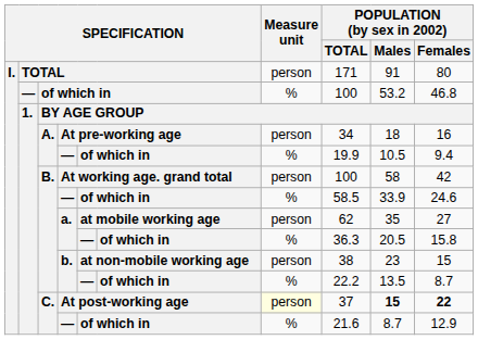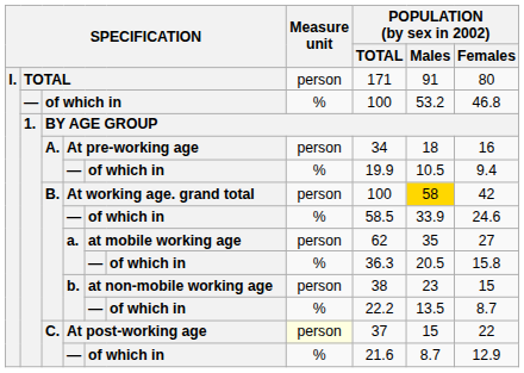At working age. grand total | POPULATION (by sex in 2002) / Males: no background -> gold background
At post-working age | POPULATION (by sex in 2002) / Males: bold -> normal
At post-working age | POPULATION (by sex in 2002) / Females: bold -> normal
